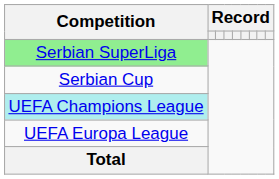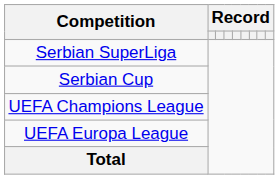Serbian SuperLiga | Competition: lightgreen background -> no background
UEFA Champions League | Competition: paleturquoise background -> no background
